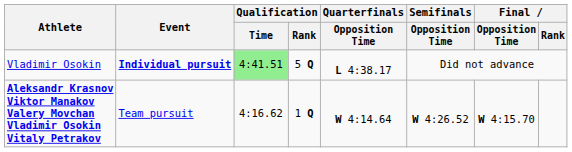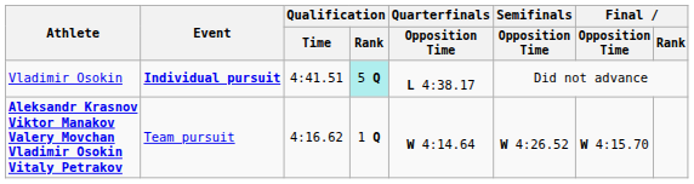Vladimir Osokin | Qualification / Time: lightgreen background -> no background
Vladimir Osokin | Qualification / Rank: no background -> paleturquoise background
